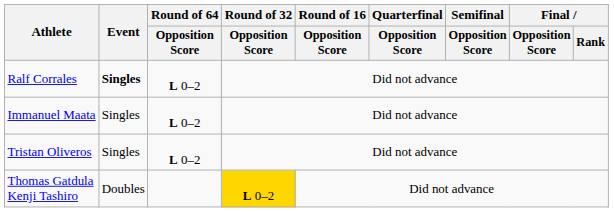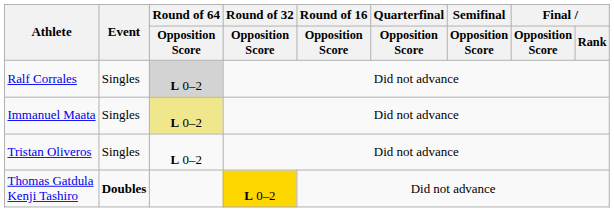Ralf Corrales | Event: bold -> normal
Ralf Corrales | Round of 64 / Opposition Score: no background -> lightgrey background
Immanuel Maata | Round of 64 / Opposition Score: no background -> khaki background
Thomas Gatdula Kenji Tashiro | Event: normal -> bold
